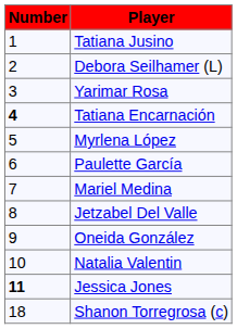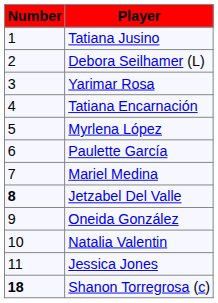Tatiana Encarnación | Number: bold -> normal
Jetzabel Del Valle | Number: normal -> bold
Jessica Jones | Number: bold -> normal
Shanon Torregrosa (c) | Number: normal -> bold
